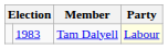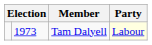Tam Dalyell | column 2: 1983 -> 1973
